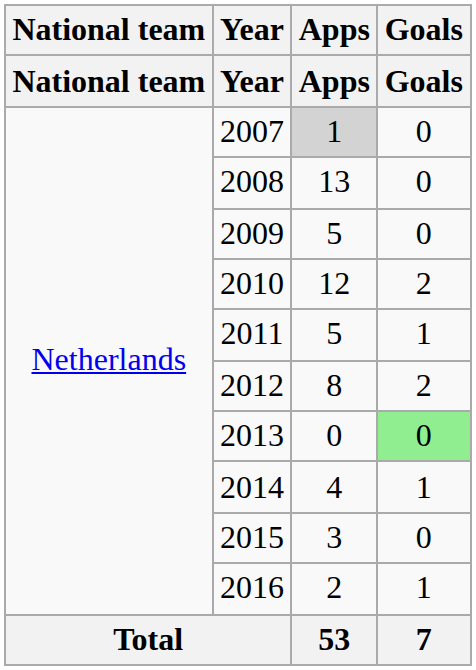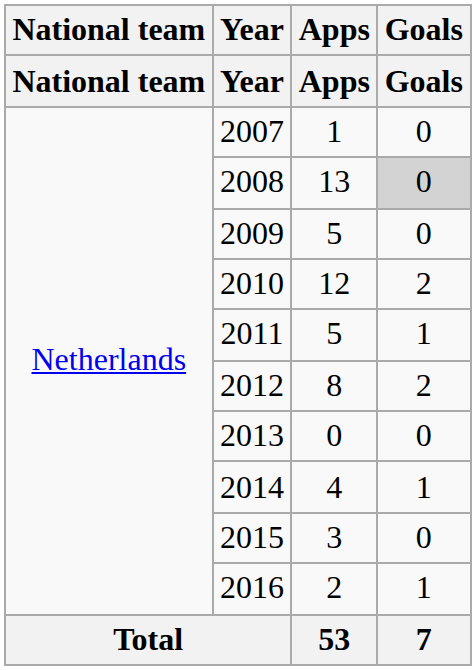2007 | Apps: lightgrey background -> no background
2008 | Goals: no background -> lightgrey background
2013 | Goals: lightgreen background -> no background
